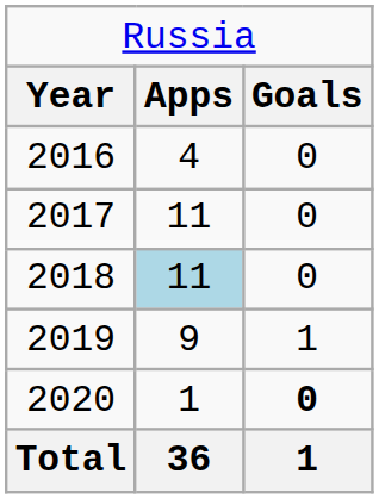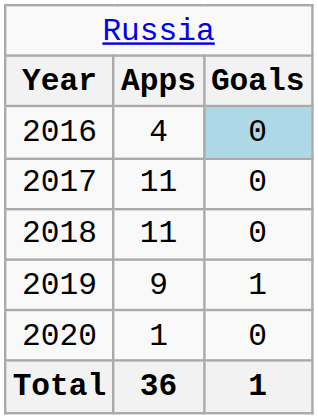2016 | column 3: no background -> lightblue background
2018 | column 2: lightblue background -> no background
2020 | column 3: bold -> normal
